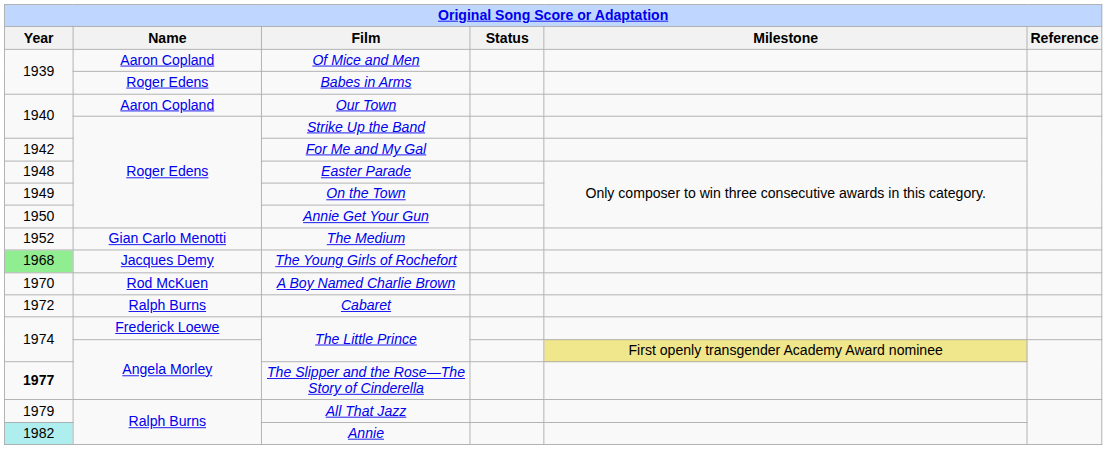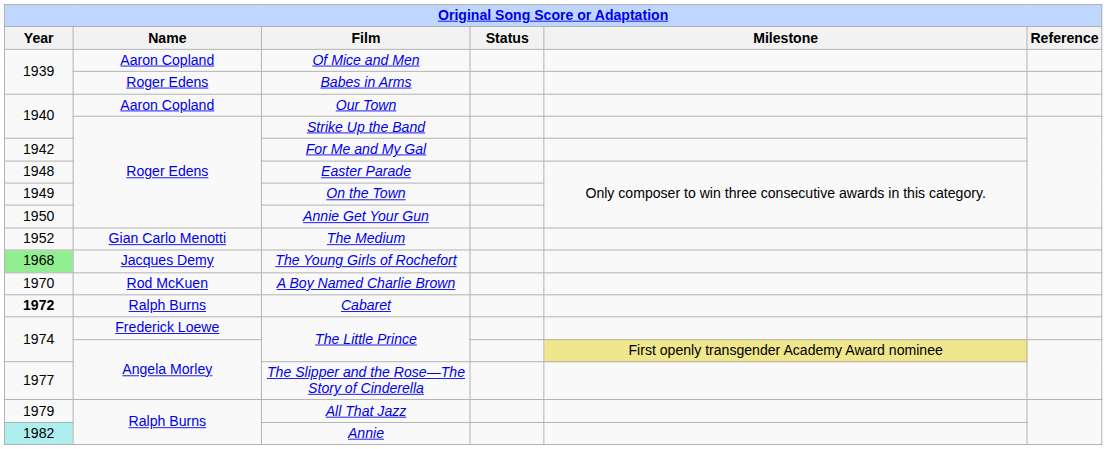Cabaret | Year: normal -> bold
The Slipper and the Rose—The Story of Cinderella | Year: bold -> normal
